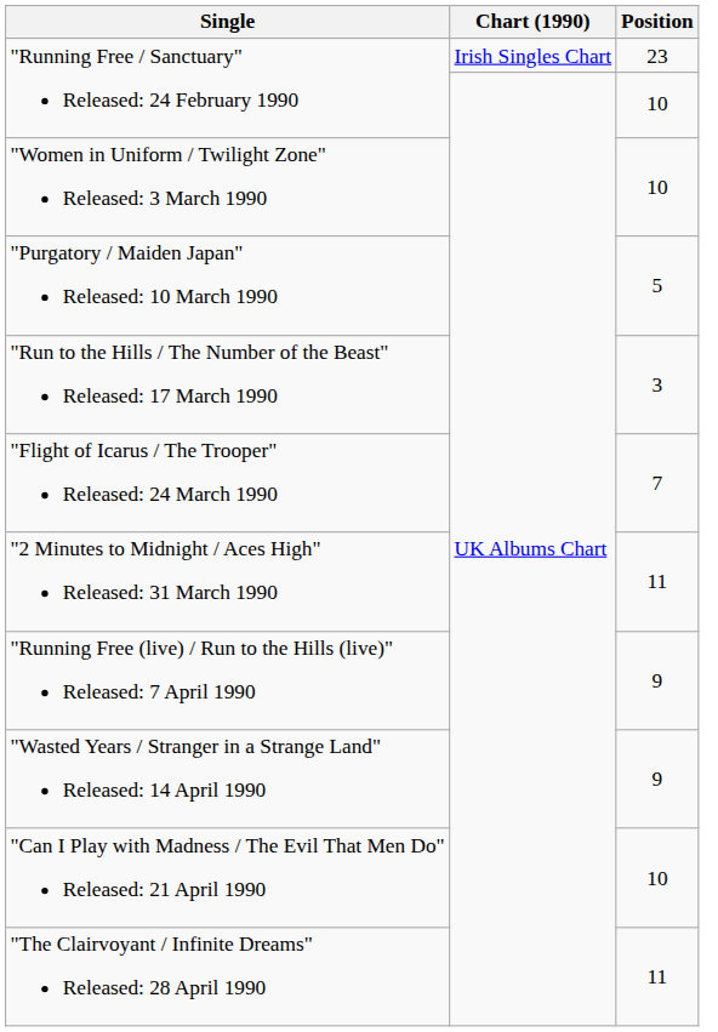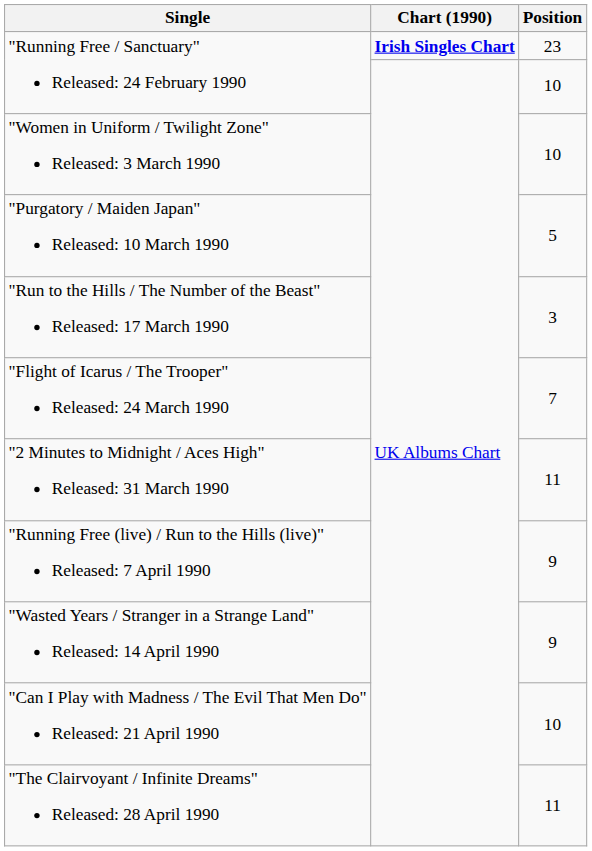"Running Free / Sanctuary" Released: 24 February 1990 / 23 | Chart (1990): normal -> bold
